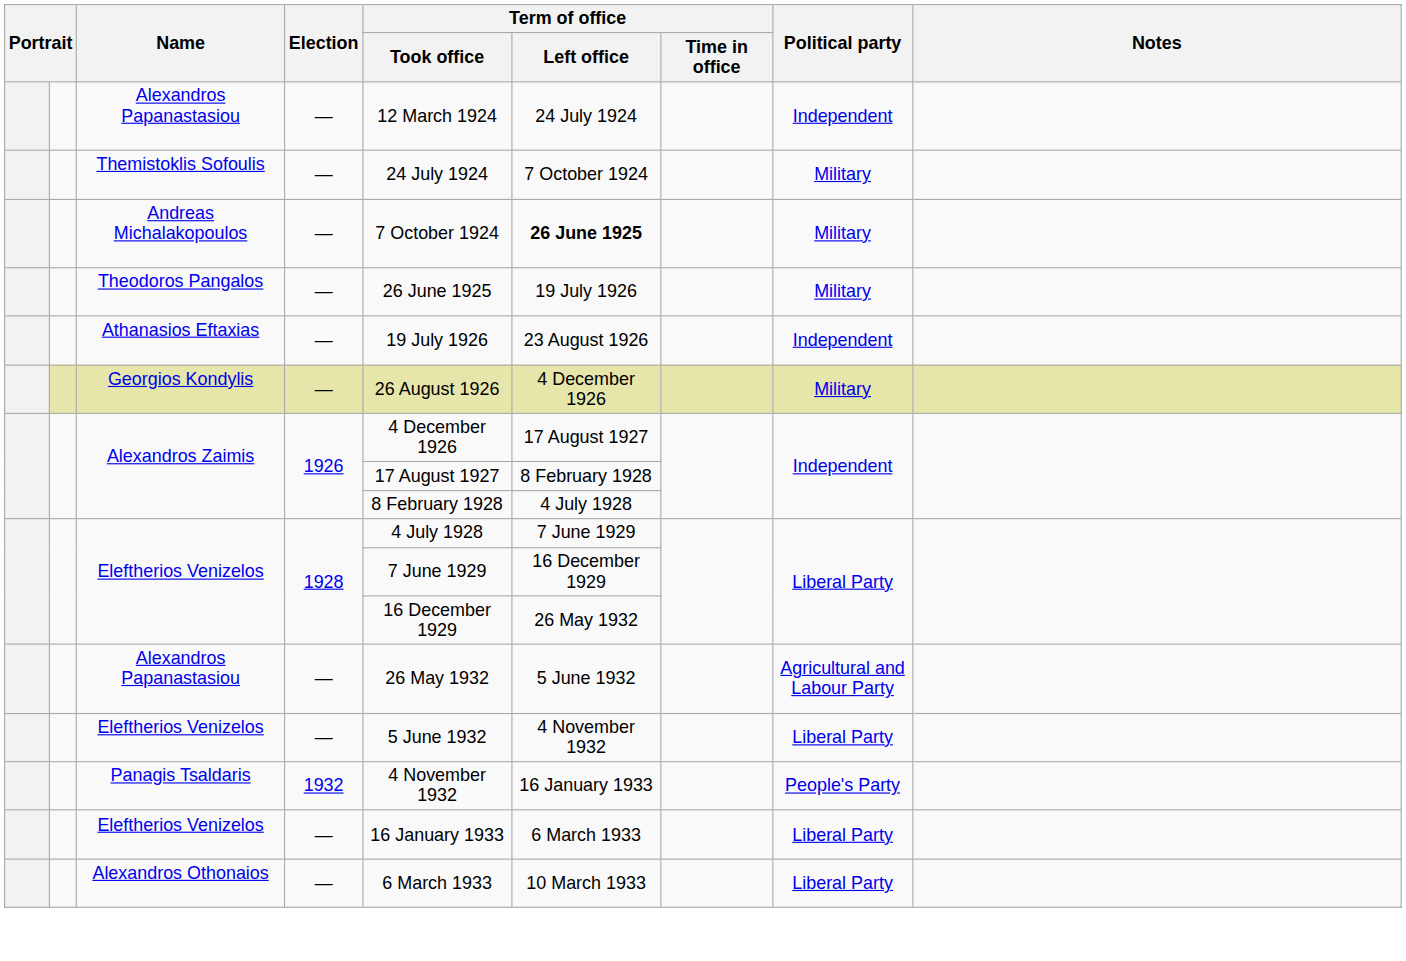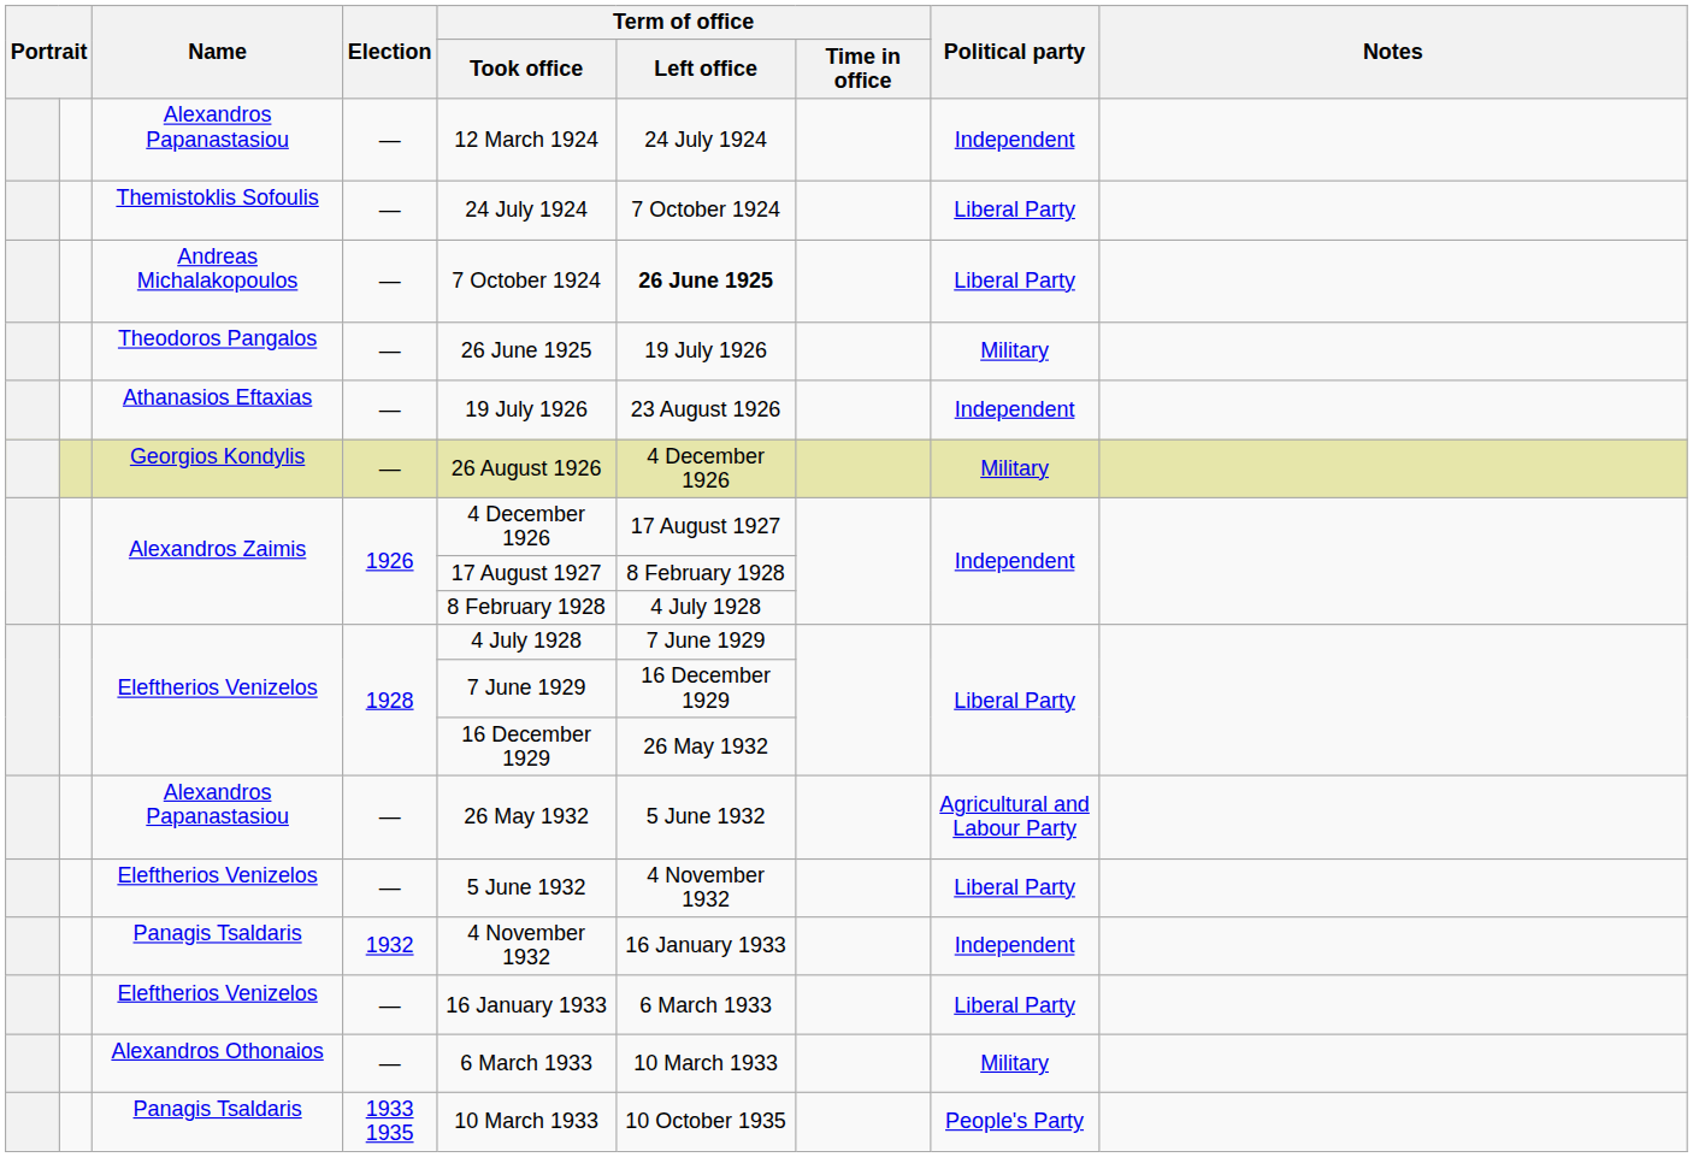Themistoklis Sofoulis | Political party: Military -> Liberal Party
Andreas Michalakopoulos | Political party: Military -> Liberal Party
Panagis Tsaldaris / 1932 | Political party: People's Party -> Independent
Alexandros Othonaios | Political party: Liberal Party -> Military
+ row: Panagis Tsaldaris | 1933 1935 | 10 March 1933 | 10 October 1935 | People's Party
